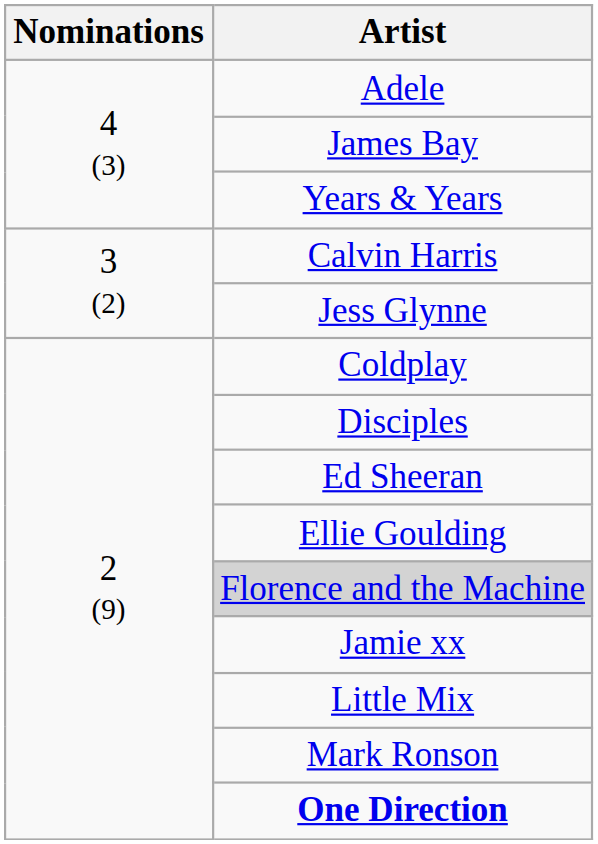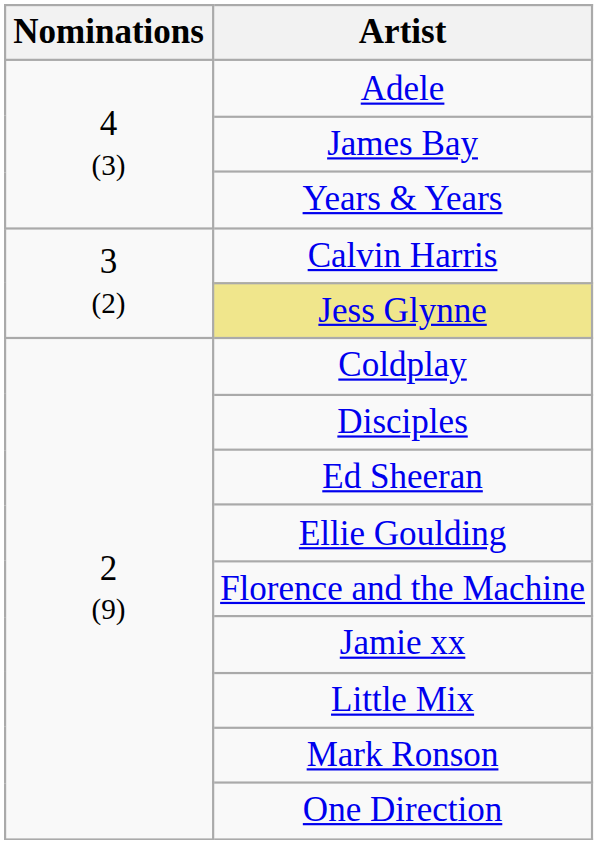Jess Glynne | Artist: no background -> khaki background
Florence and the Machine | Artist: lightgrey background -> no background
One Direction | Artist: bold -> normal
